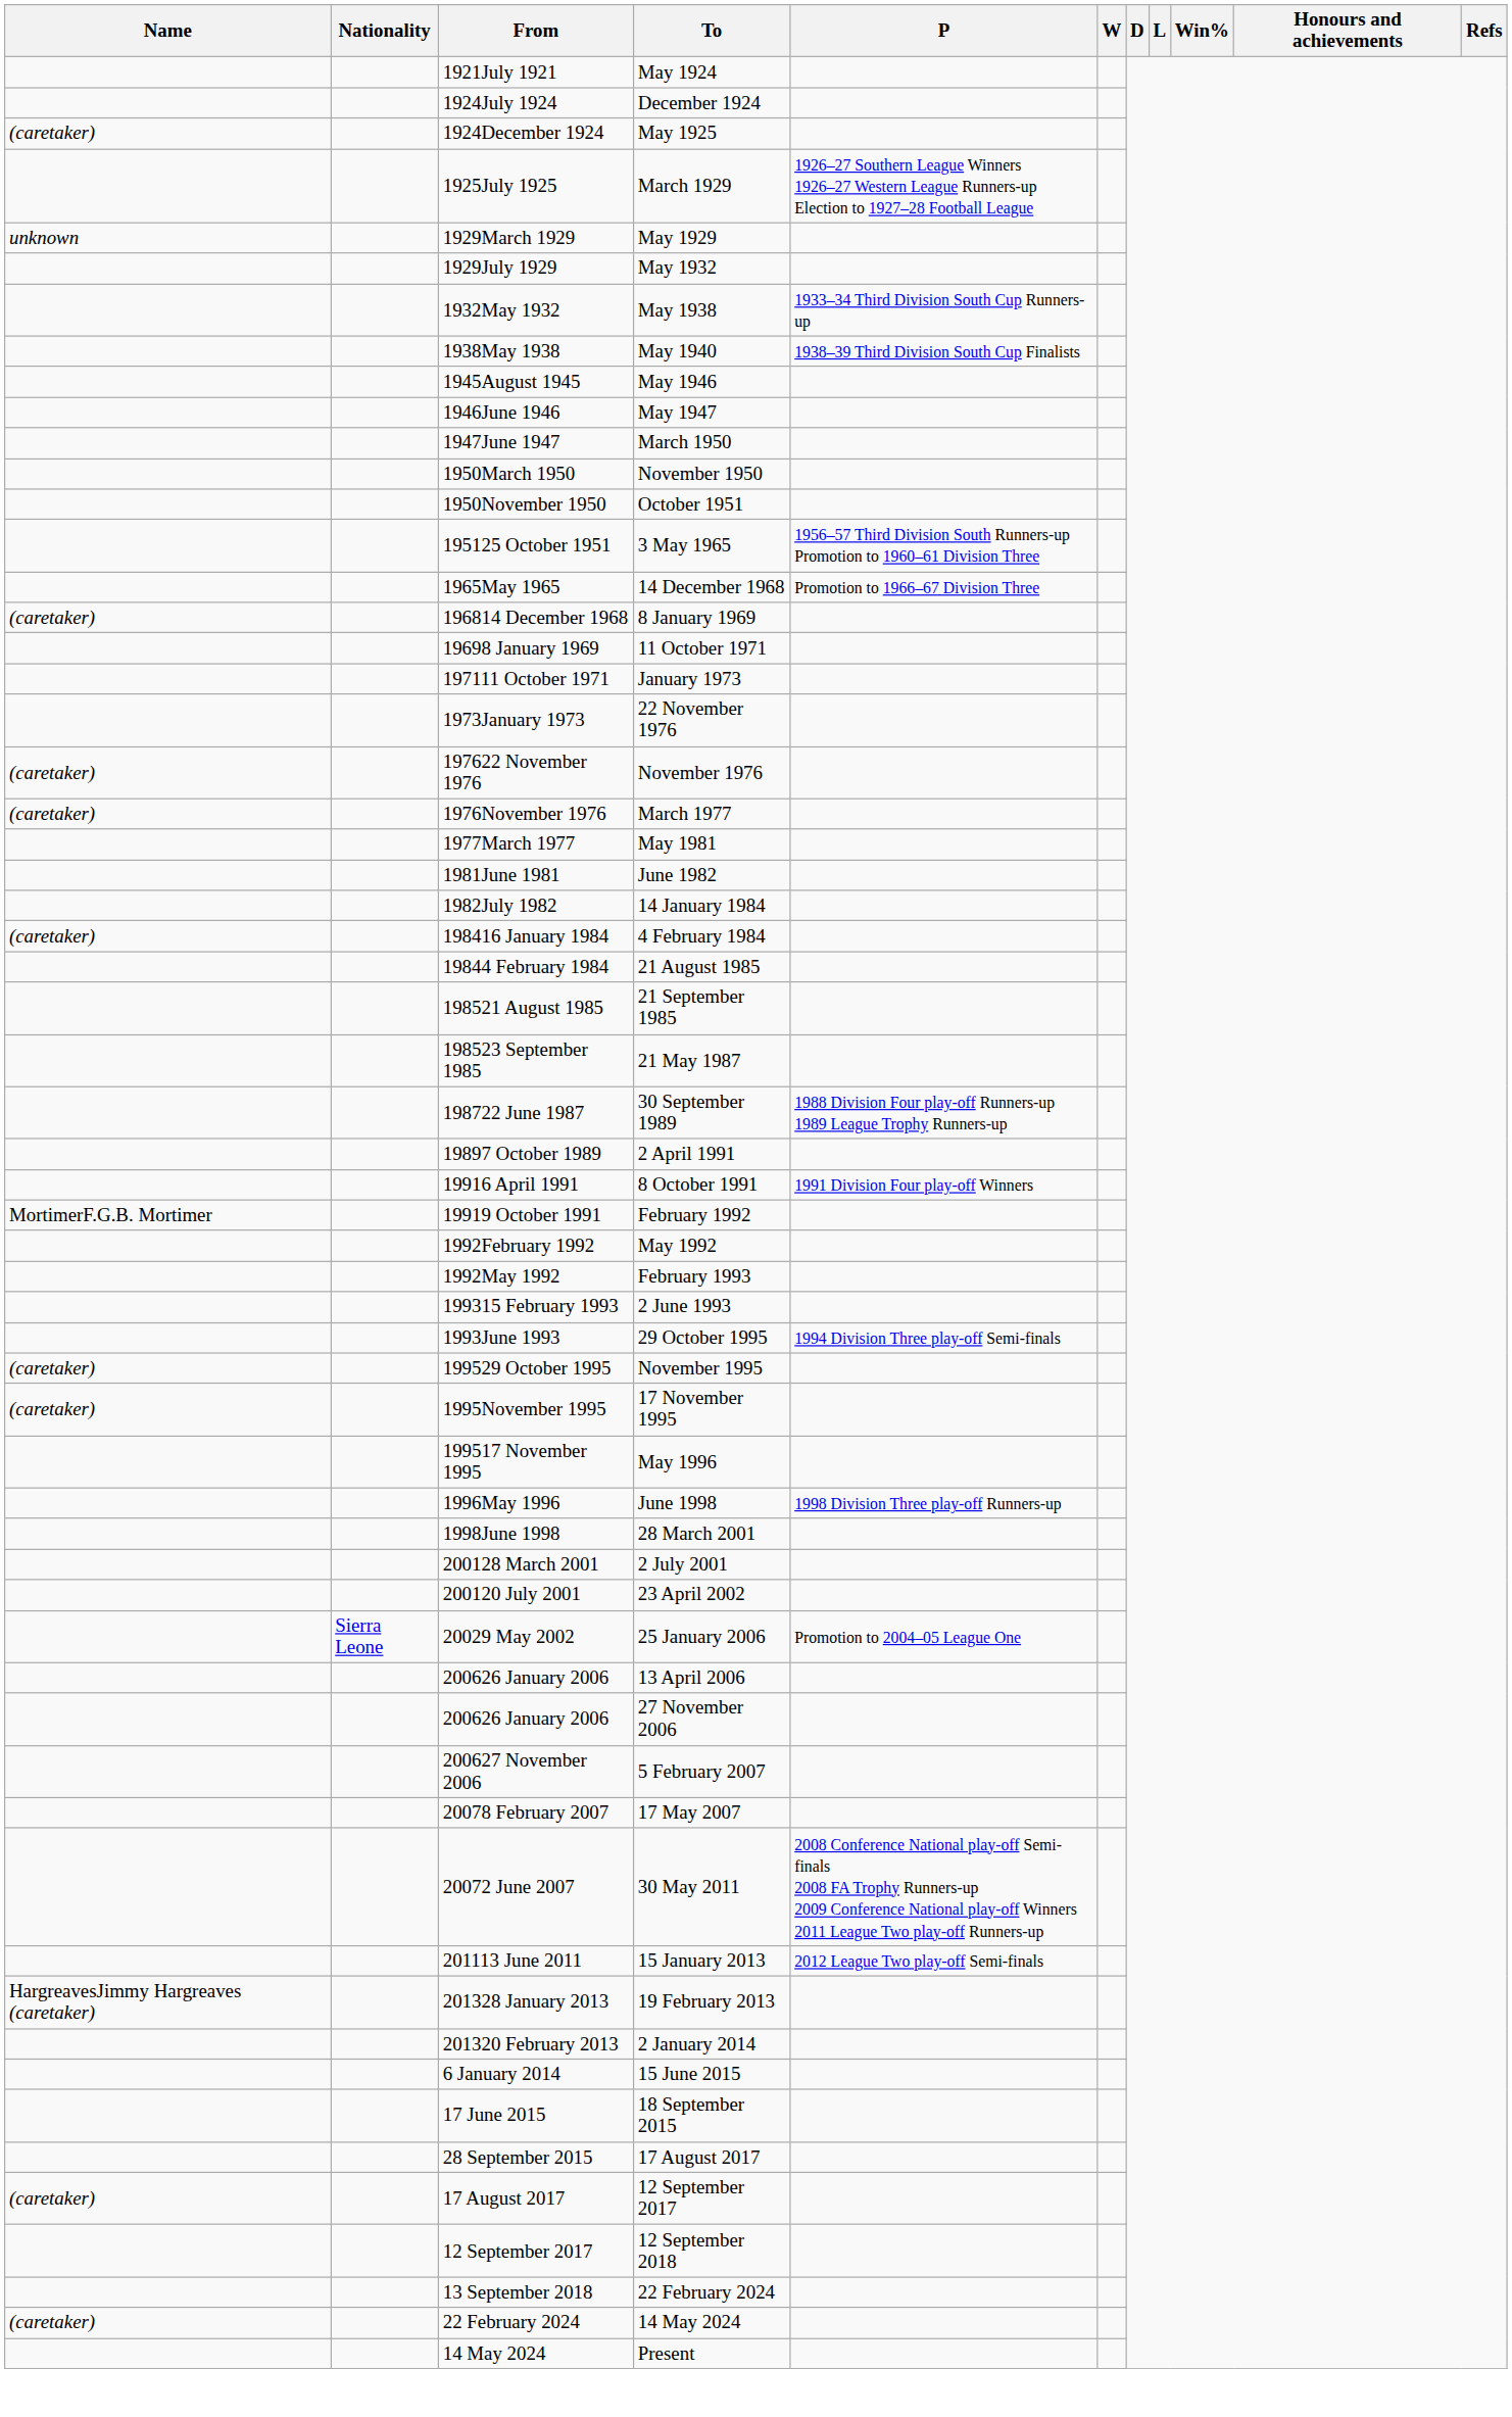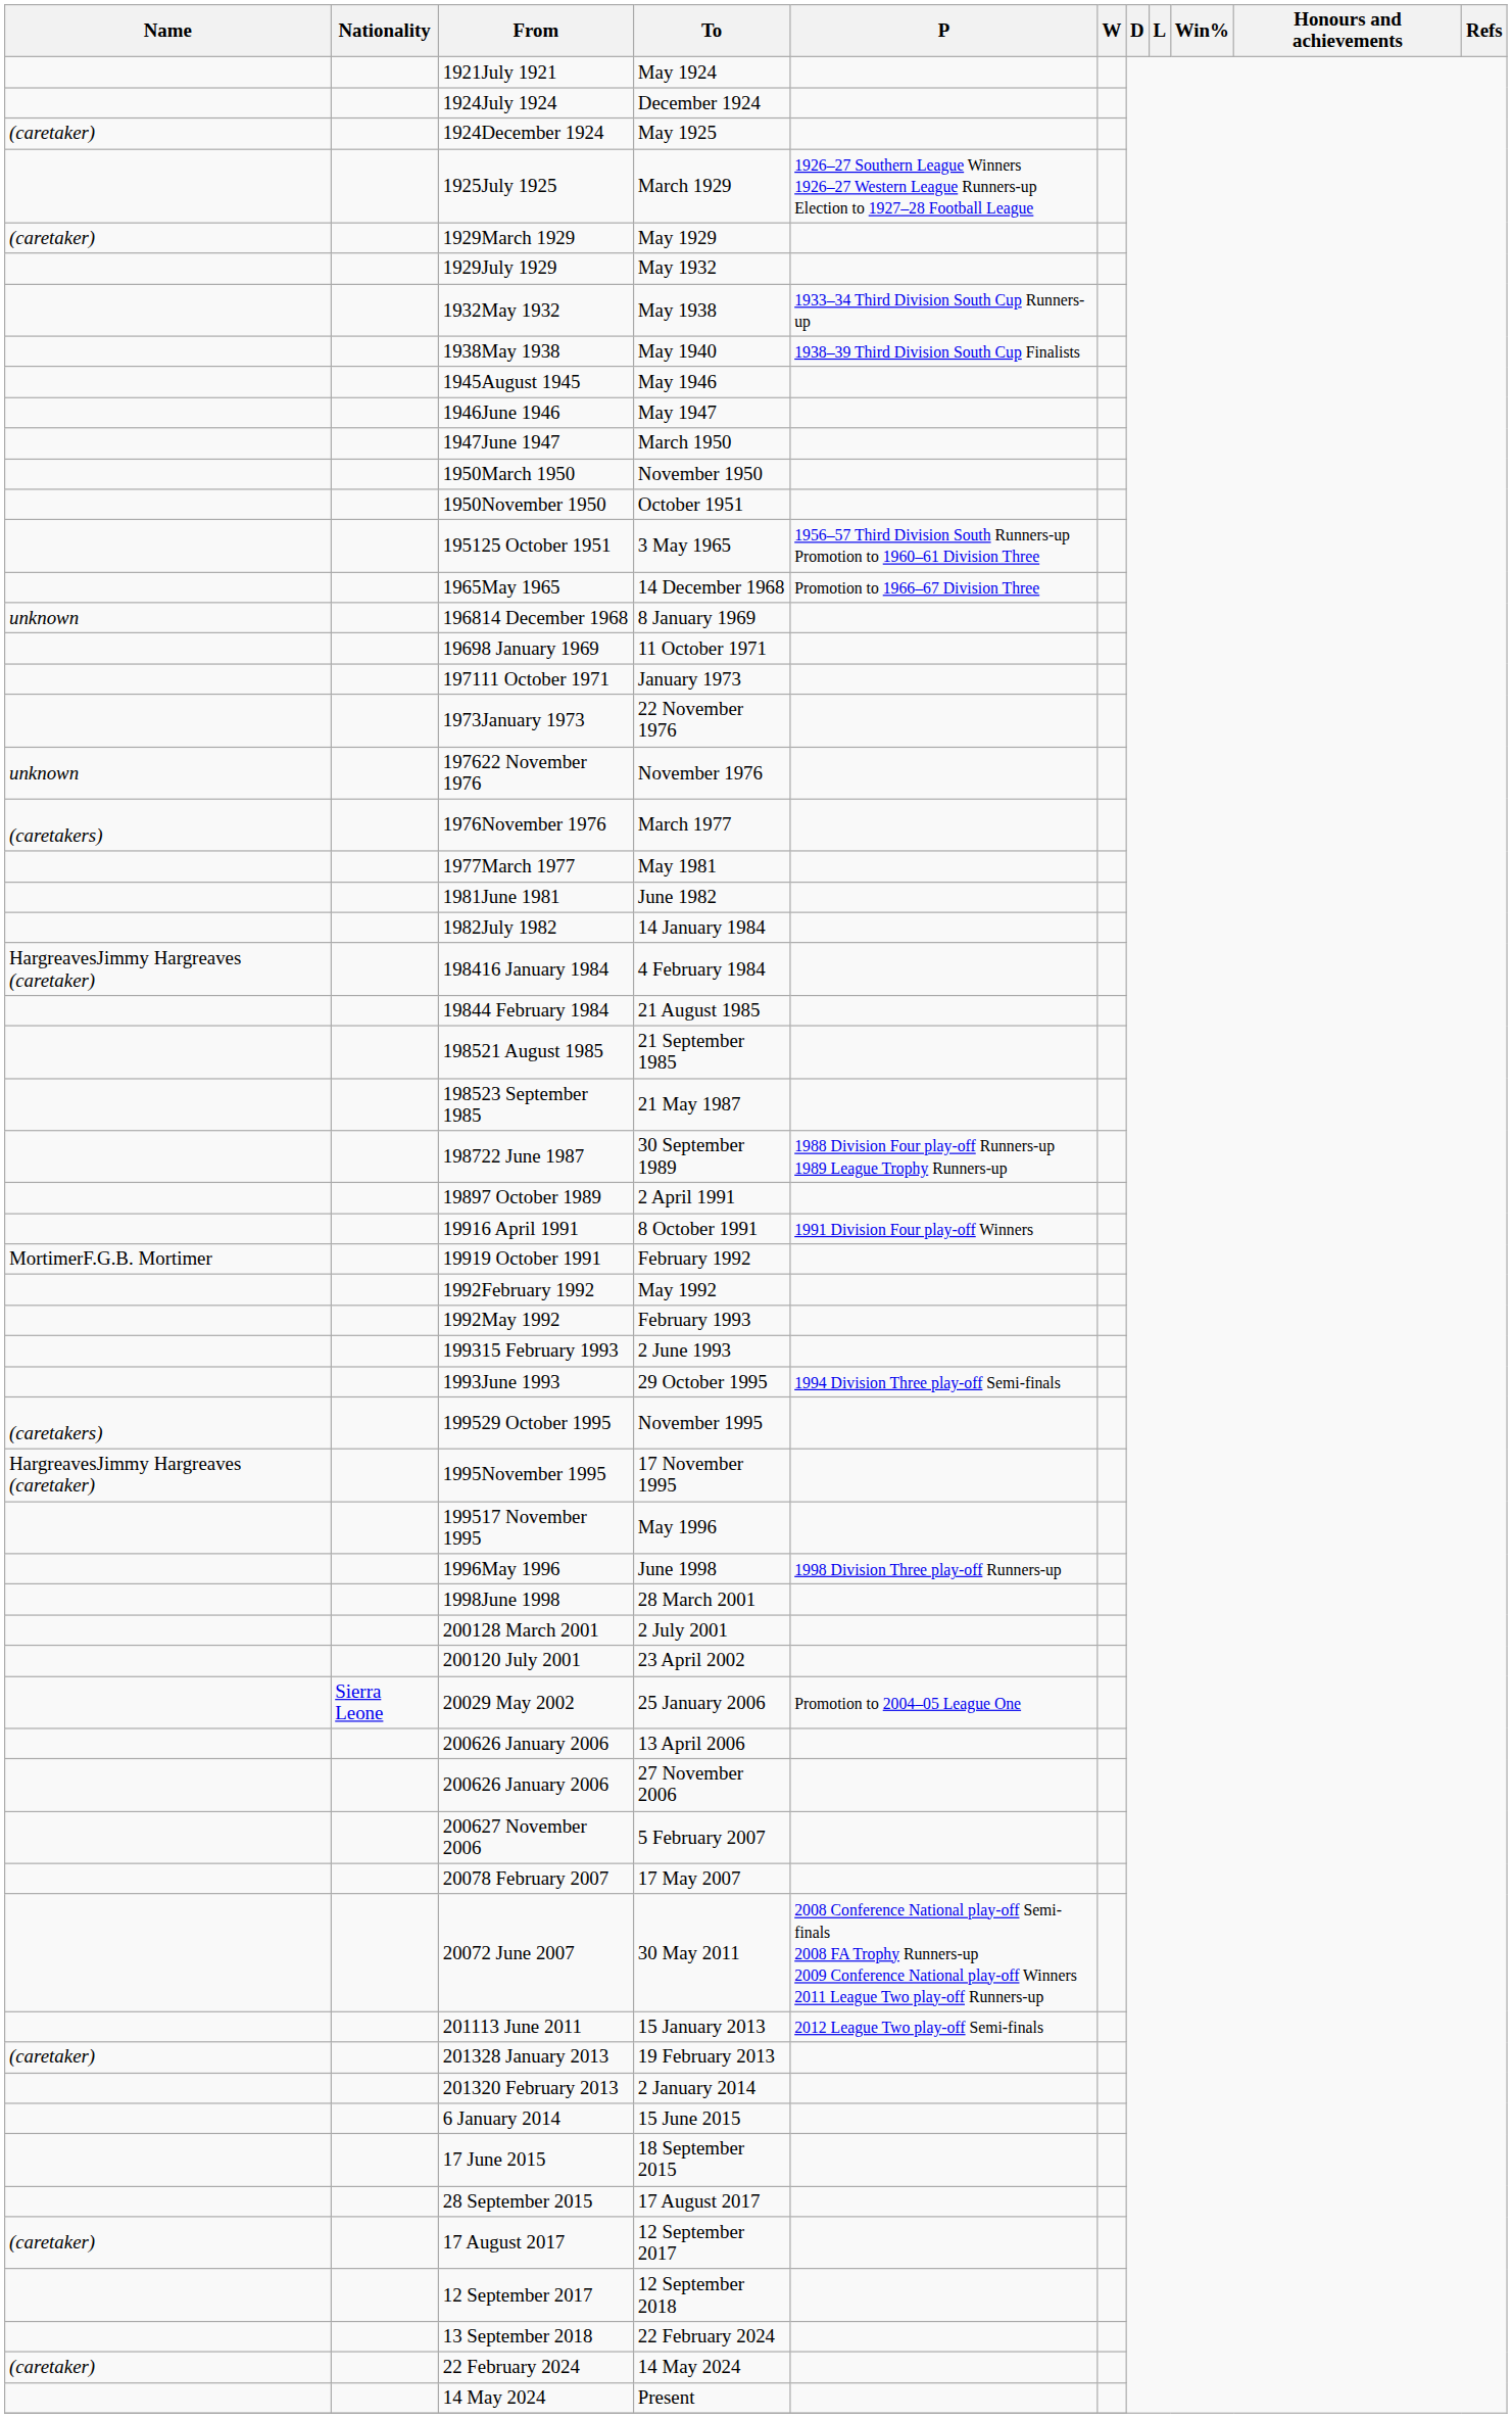May 1929 | Name: unknown -> (caretaker)
8 January 1969 | Name: (caretaker) -> unknown
November 1976 | Name: (caretaker) -> unknown
March 1977 | Name: (caretaker) -> (caretakers)
4 February 1984 | Name: (caretaker) -> HargreavesJimmy Hargreaves (caretaker)
November 1995 | Name: (caretaker) -> (caretakers)
17 November 1995 | Name: (caretaker) -> HargreavesJimmy Hargreaves (caretaker)
19 February 2013 | Name: HargreavesJimmy Hargreaves (caretaker) -> (caretaker)
